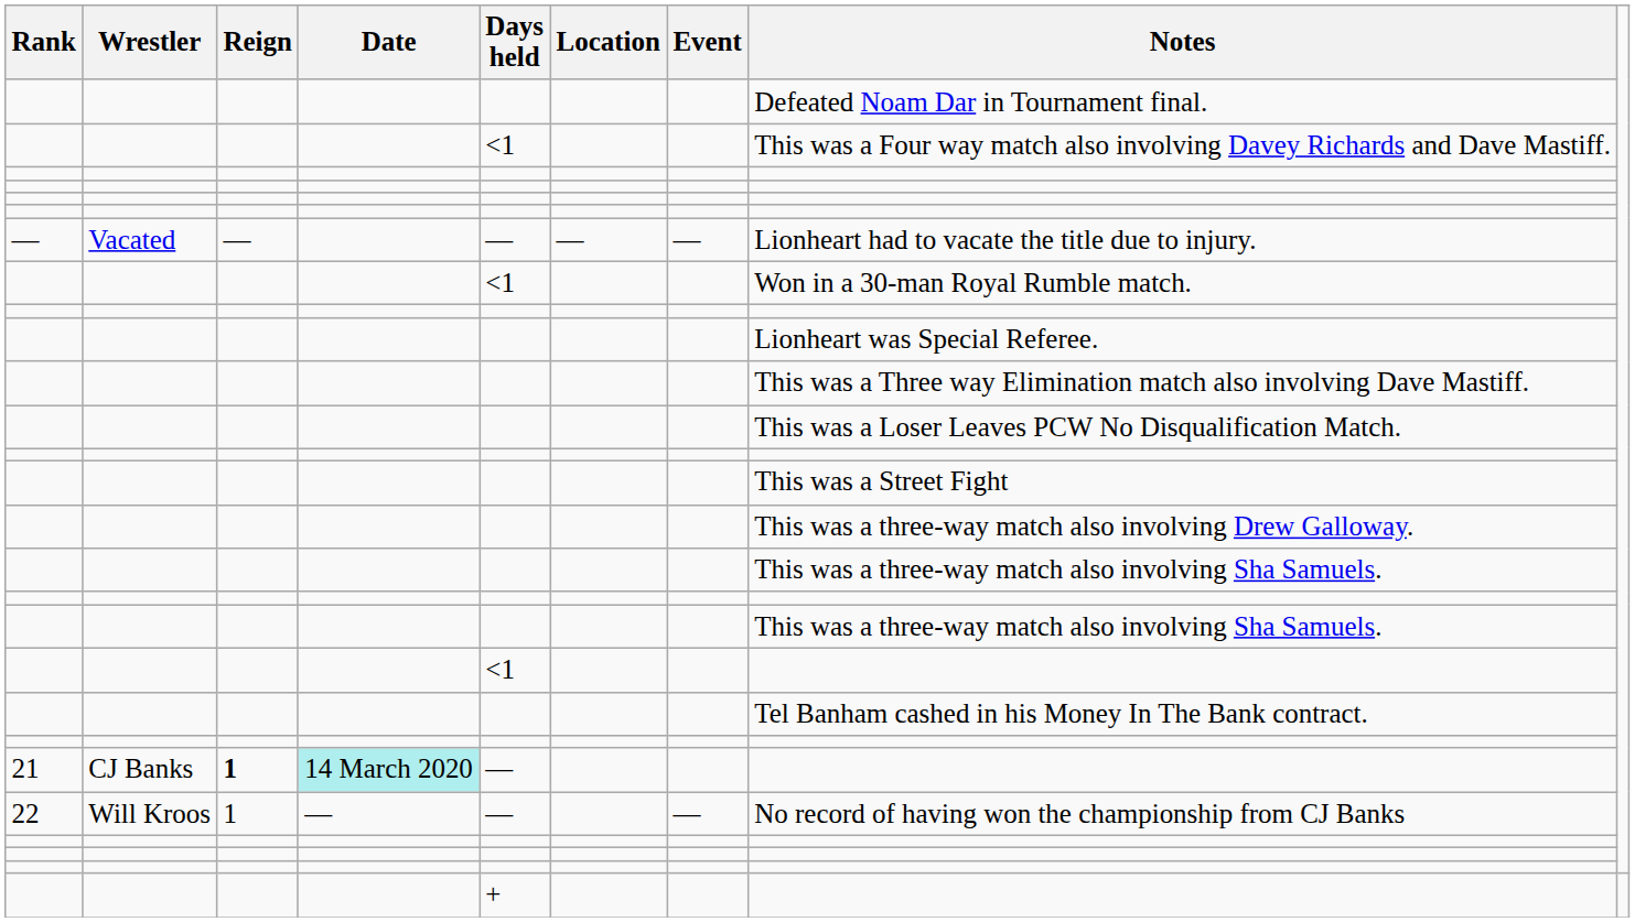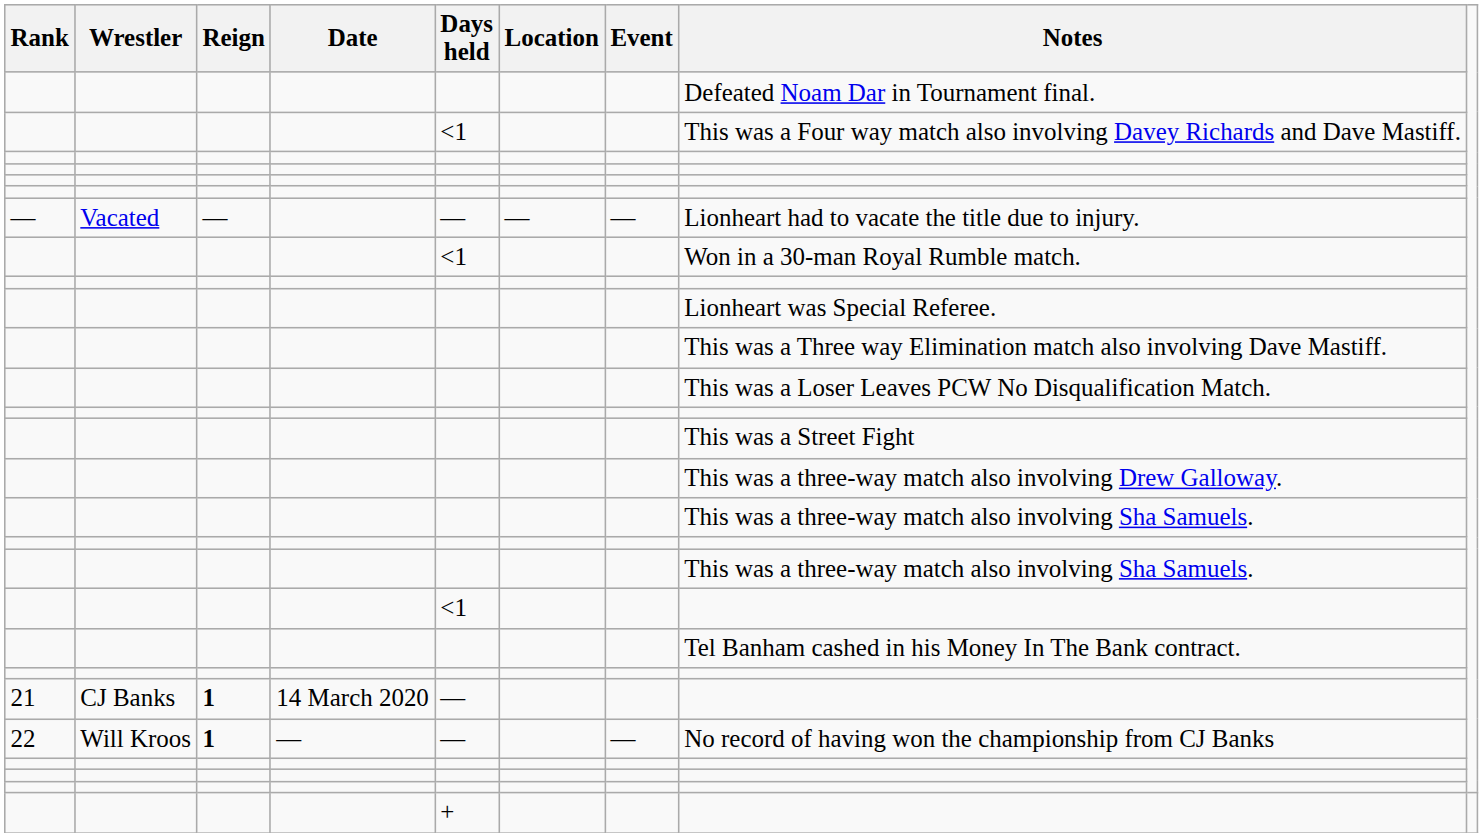21 | Date: paleturquoise background -> no background
22 | Reign: normal -> bold
